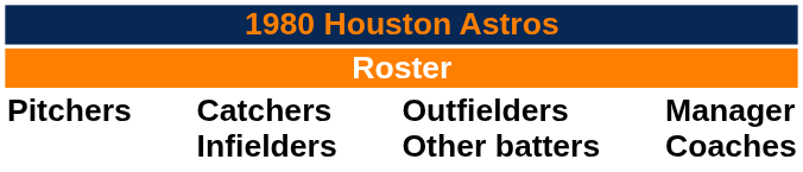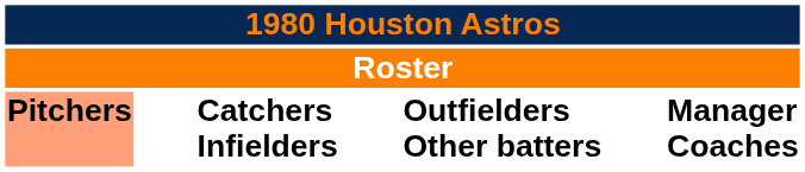Pitchers | column 1: no background -> lightsalmon background
